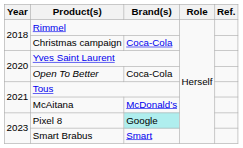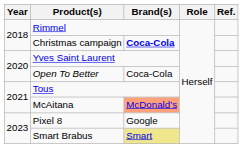Christmas campaign | Brand(s): normal -> bold
McAitana | Brand(s): no background -> lightsalmon background
Pixel 8 | Brand(s): paleturquoise background -> no background
Smart Brabus | Brand(s): no background -> khaki background
